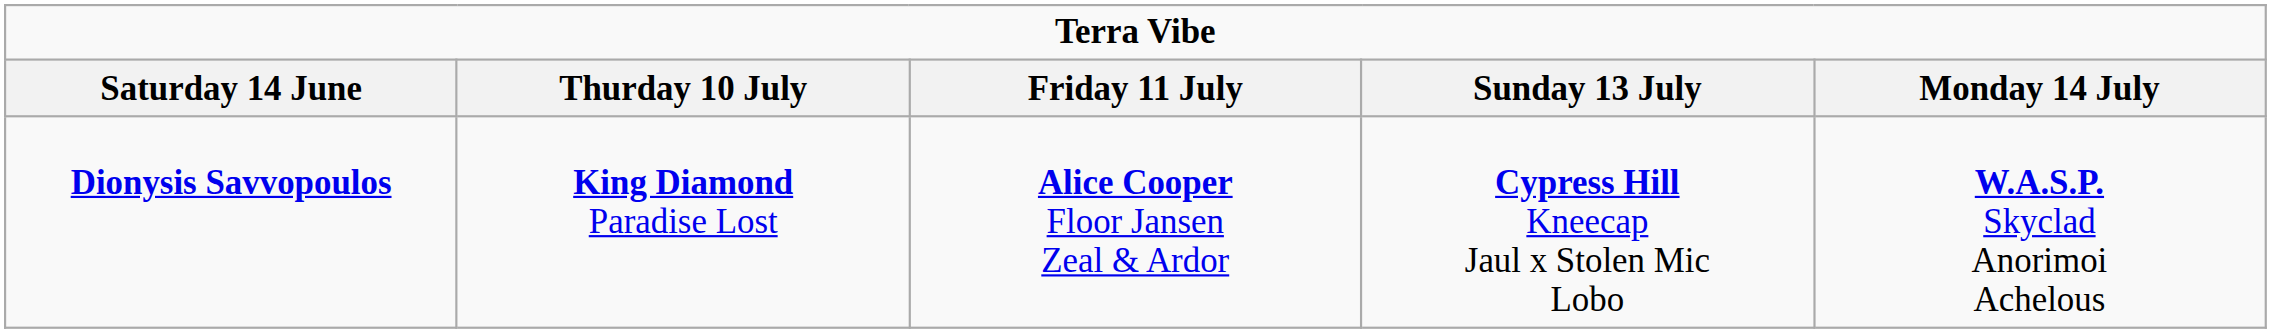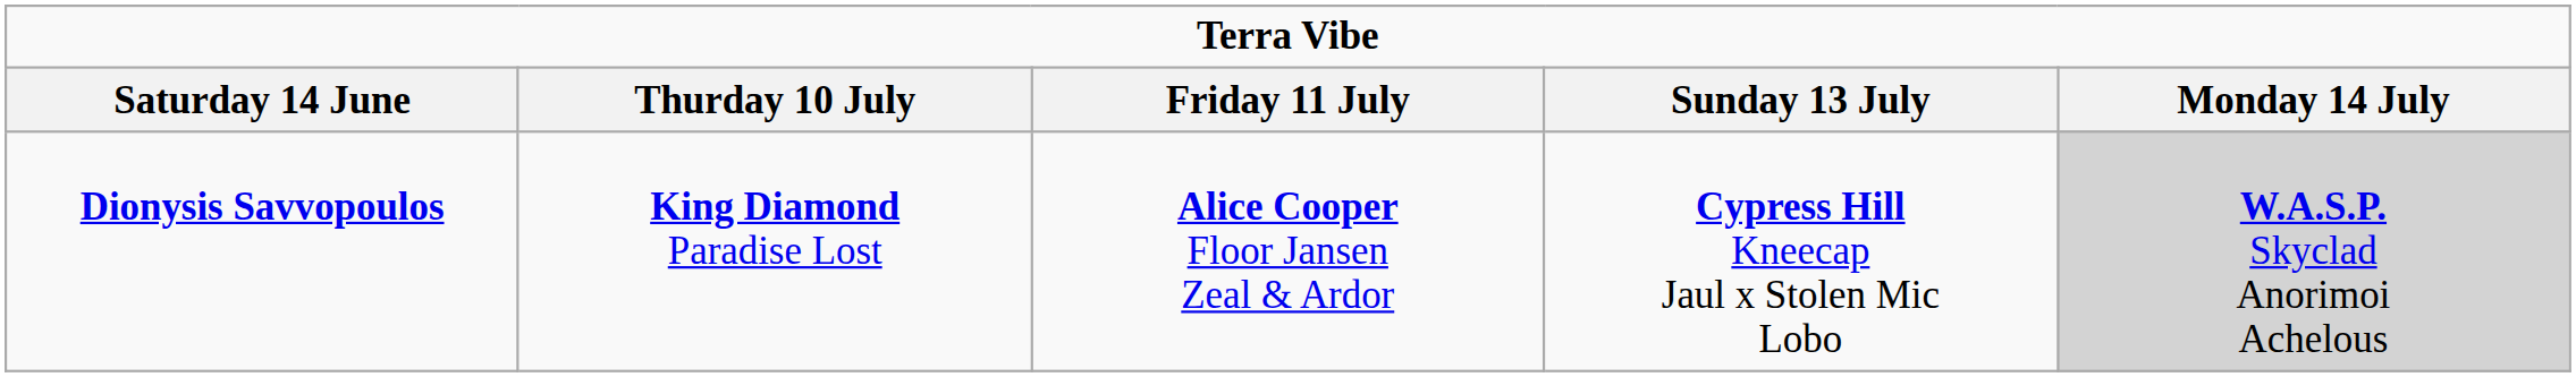Dionysis Savvopoulos | Monday 14 July: no background -> lightgrey background
